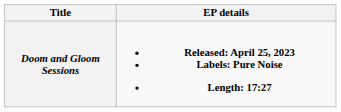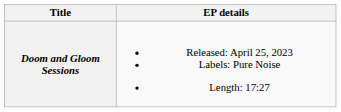Doom and Gloom Sessions | EP details: bold -> normal
